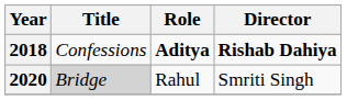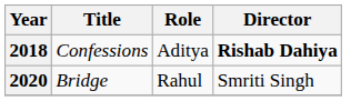2018 | Role: bold -> normal
2020 | Title: lightgrey background -> no background
